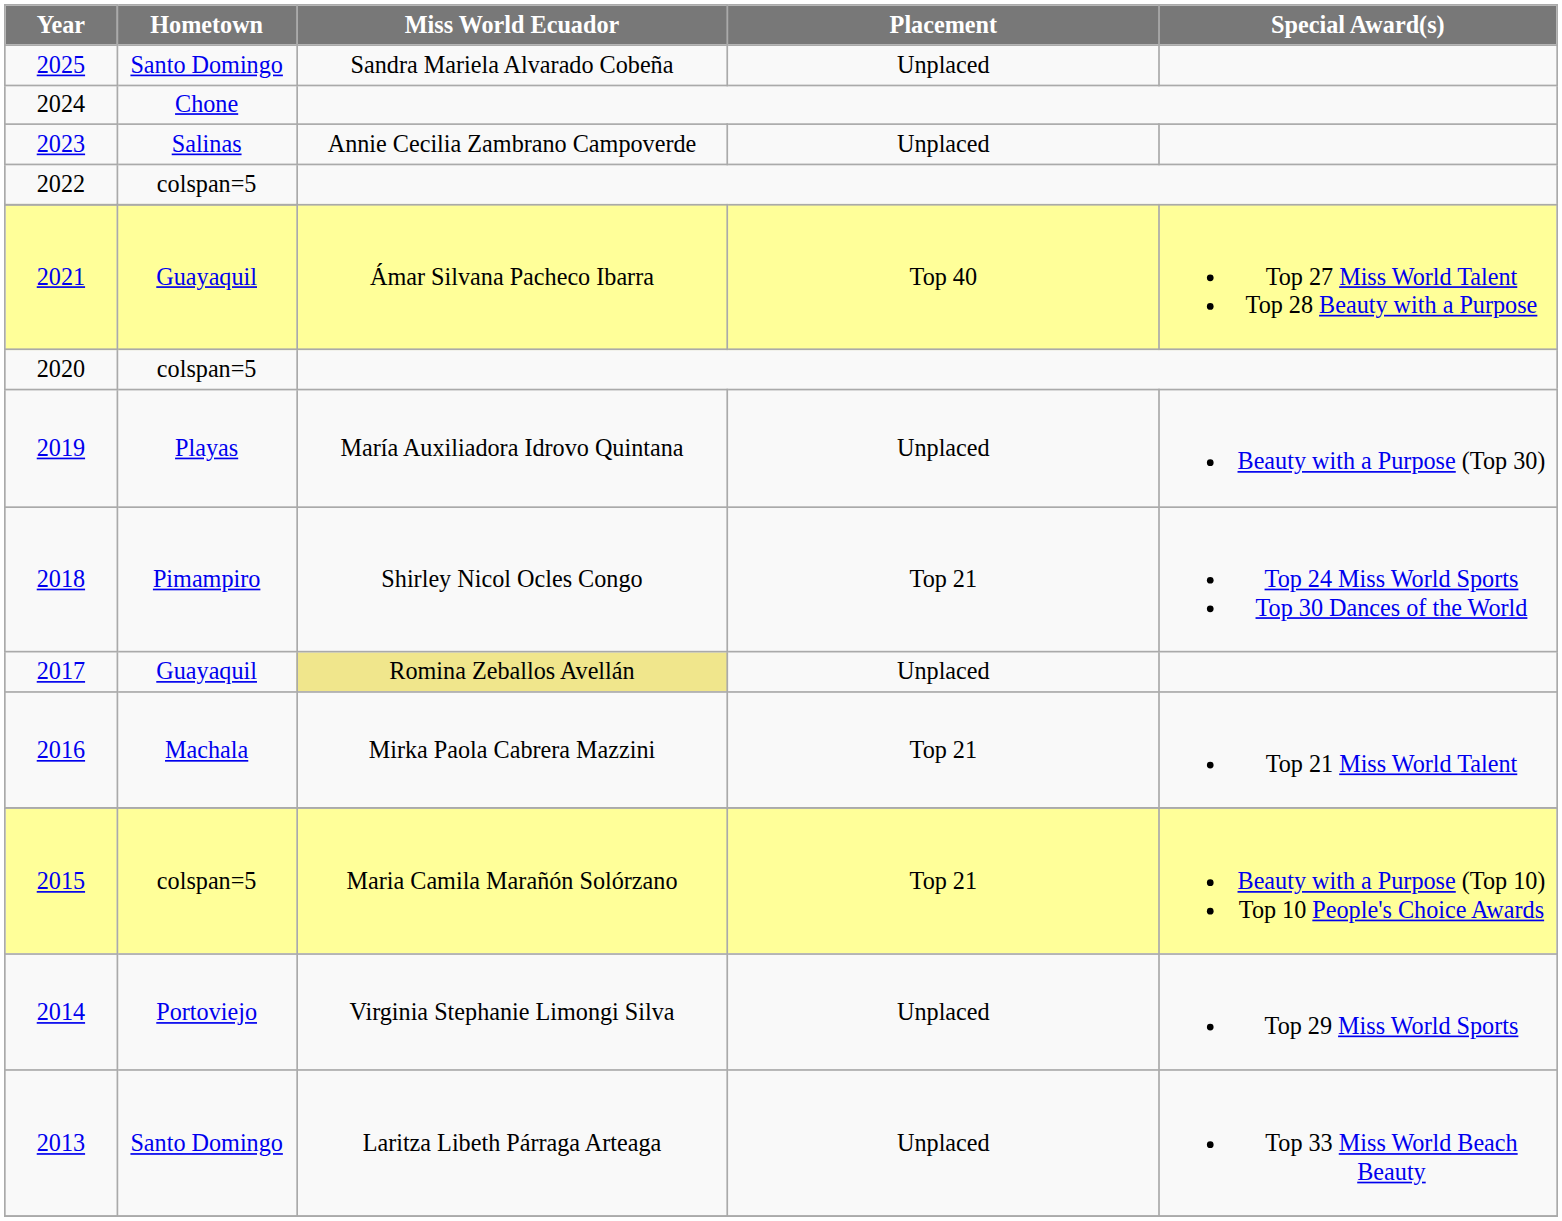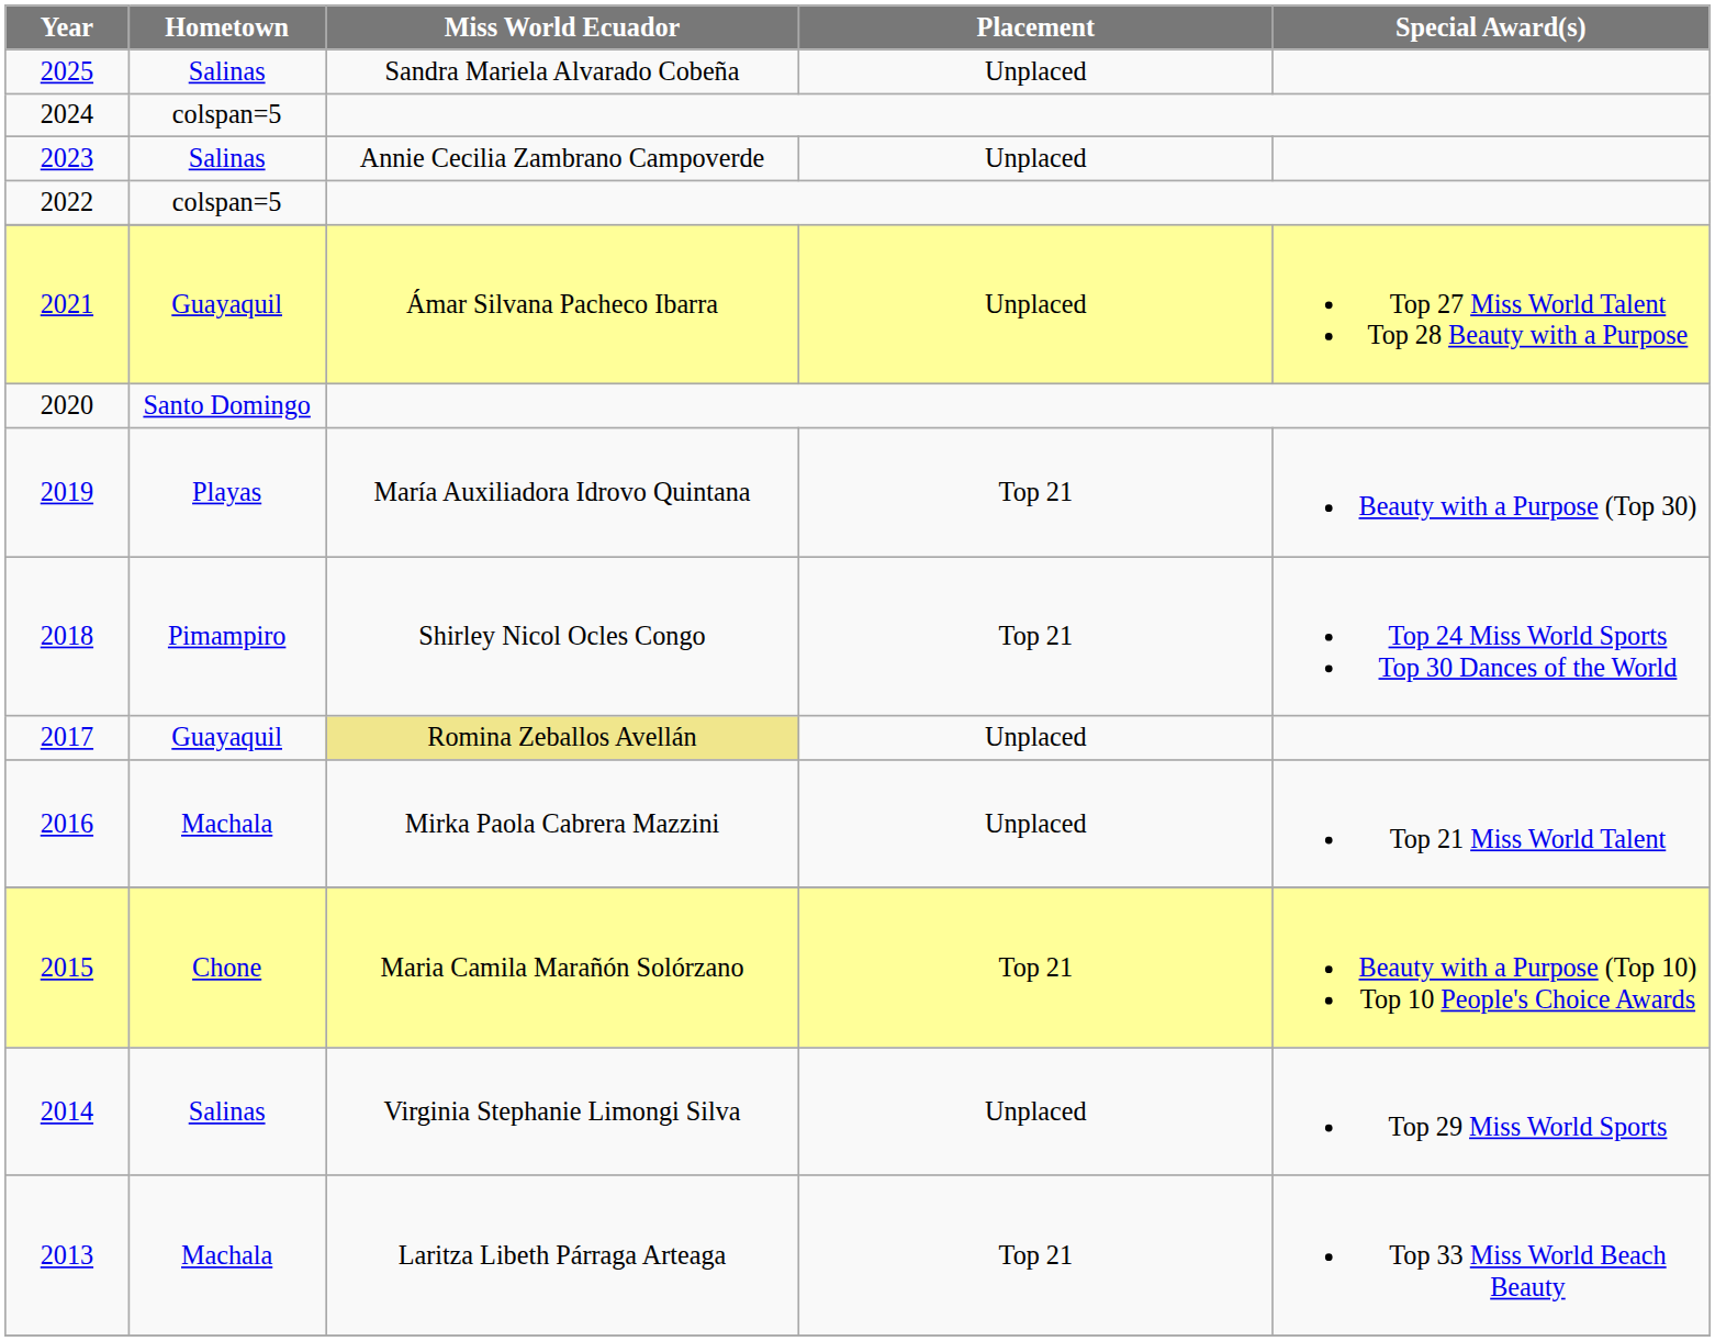2025 | Hometown: Santo Domingo -> Salinas
2024 | Hometown: Chone -> colspan=5
2021 | Placement: Top 40 -> Unplaced
2020 | Hometown: colspan=5 -> Santo Domingo
2019 | Placement: Unplaced -> Top 21
2016 | Placement: Top 21 -> Unplaced
2015 | Hometown: colspan=5 -> Chone
2014 | Hometown: Portoviejo -> Salinas
2013 | Hometown: Santo Domingo -> Machala
2013 | Placement: Unplaced -> Top 21
